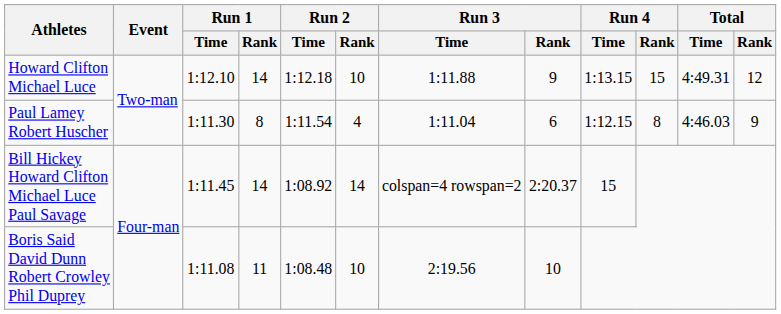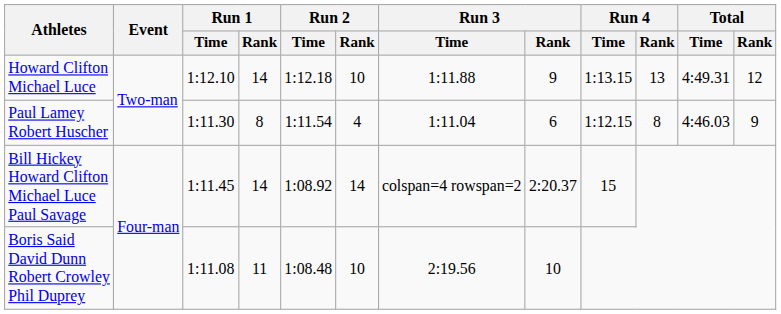Howard Clifton Michael Luce | Run 4 / Rank: 15 -> 13
